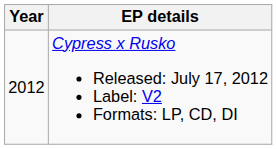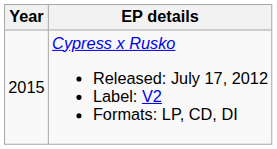row 2 | Year: 2012 -> 2015
